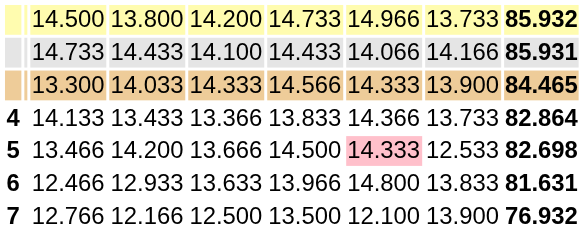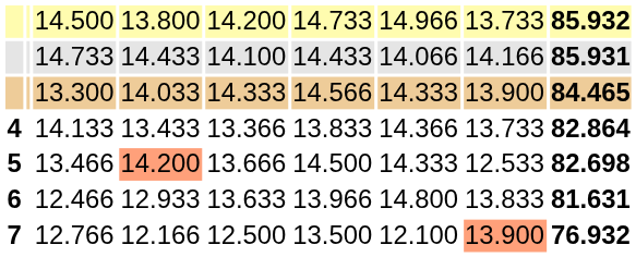13.466 | column 3: no background -> lightsalmon background
13.466 | column 6: pink background -> no background
12.766 | column 7: no background -> lightsalmon background
